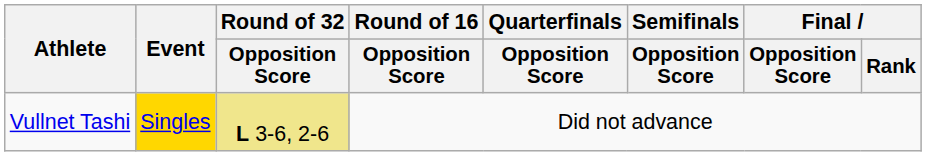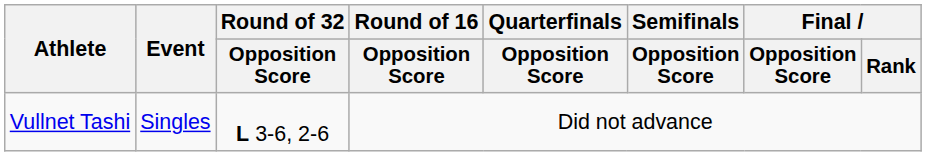Vullnet Tashi | Event: gold background -> no background
Vullnet Tashi | Round of 32 / Opposition Score: khaki background -> no background
